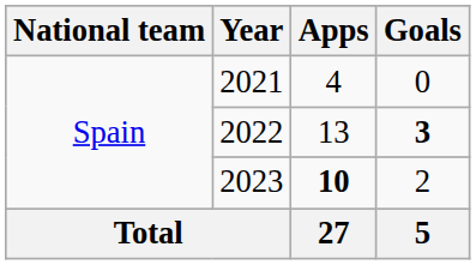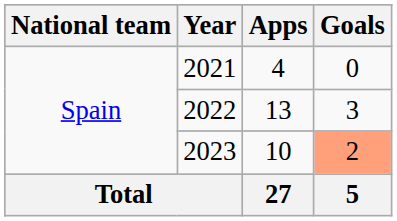2022 | Goals: bold -> normal
2023 | Apps: bold -> normal
2023 | Goals: no background -> lightsalmon background
